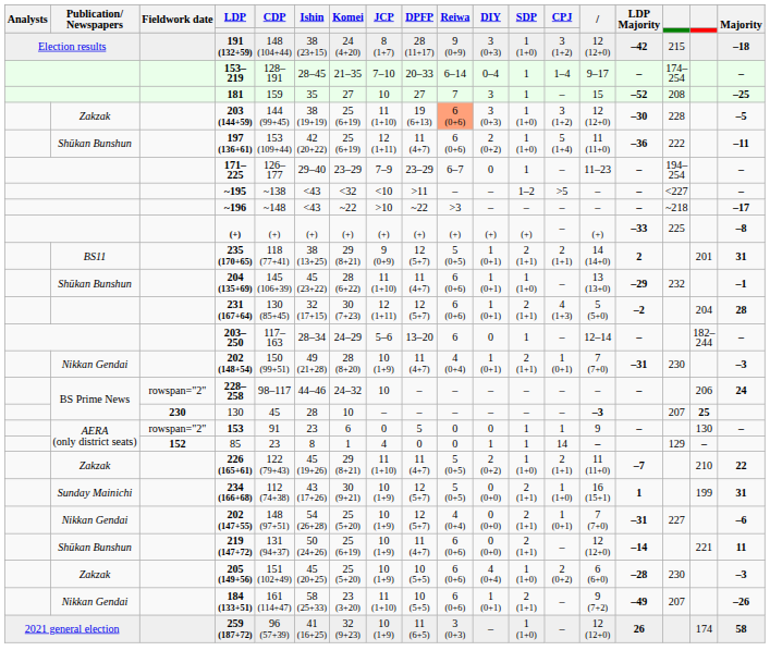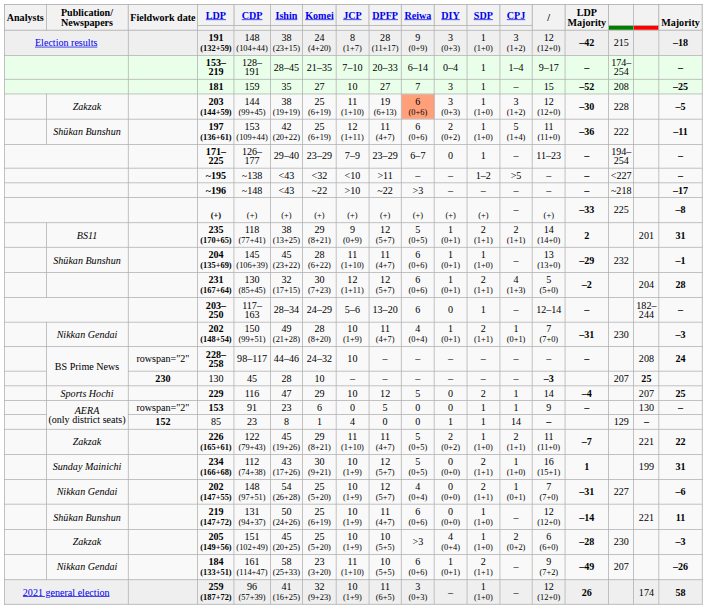228–258 | column 17: 206 -> 208
+ row: Sports Hochi | 229 | 116 | 47 | 29 | 10 | 12 | 5 | 0 | 2 | 1 | 14 | –4 | 207 | 25
226 (165+61) | column 17: 210 -> 221
219 (147+72) | SDP: 2 (1+1) -> 1 (1+0)
205 (149+56) | Reiwa: 6 (0+6) -> >3
